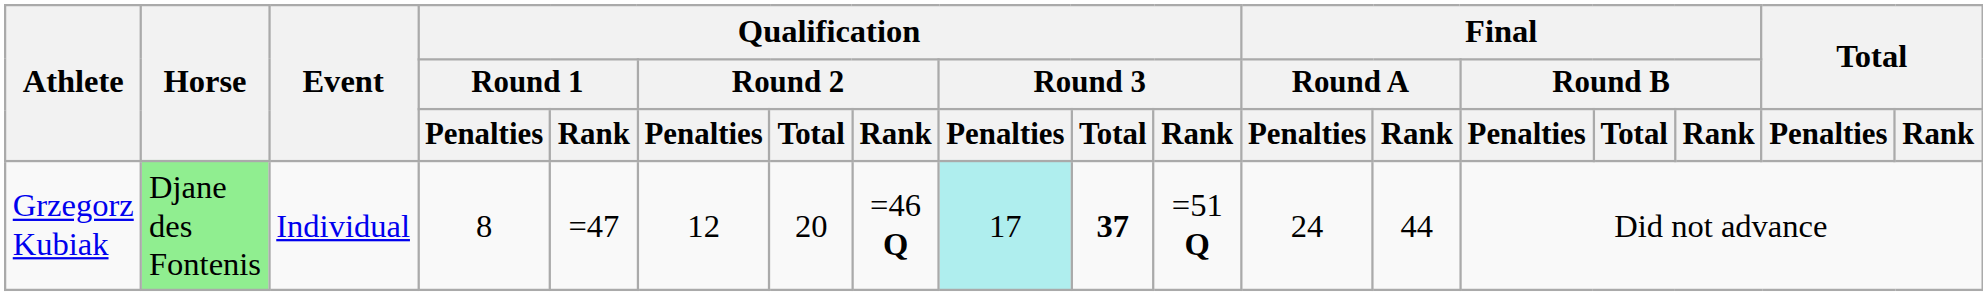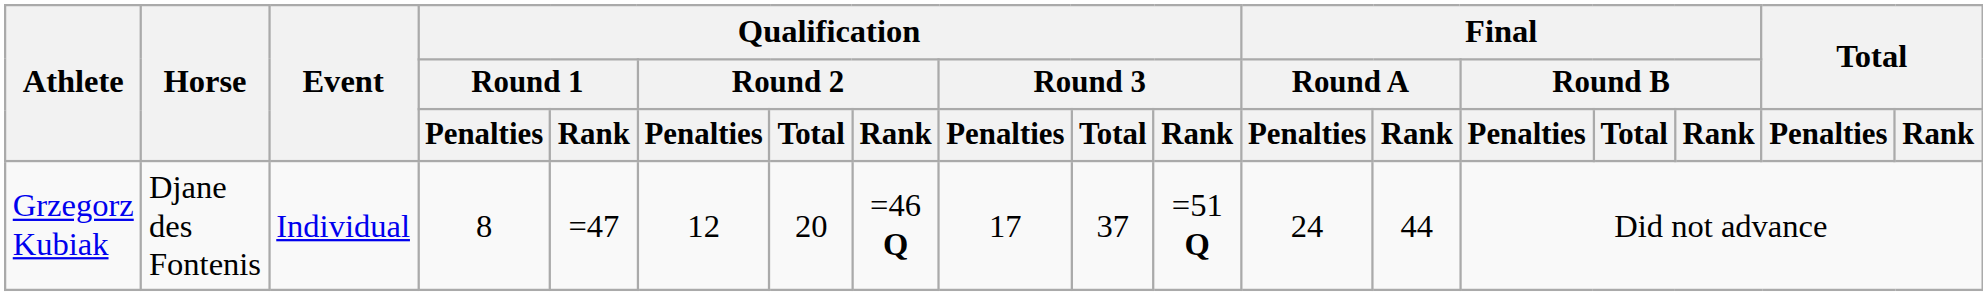Grzegorz Kubiak | Horse: lightgreen background -> no background
Grzegorz Kubiak | Qualification / Round 3 / Penalties: paleturquoise background -> no background
Grzegorz Kubiak | Qualification / Round 3 / Total: bold -> normal
